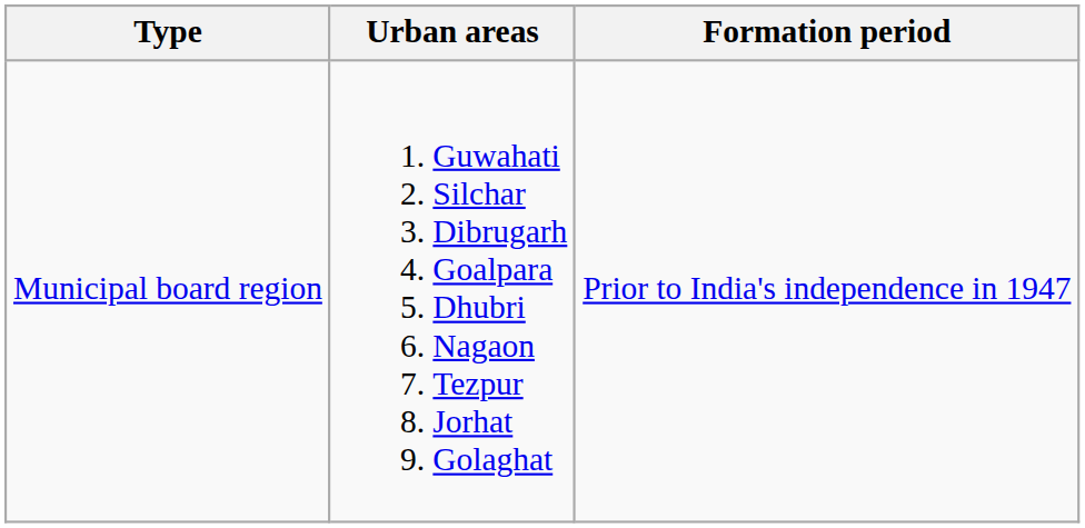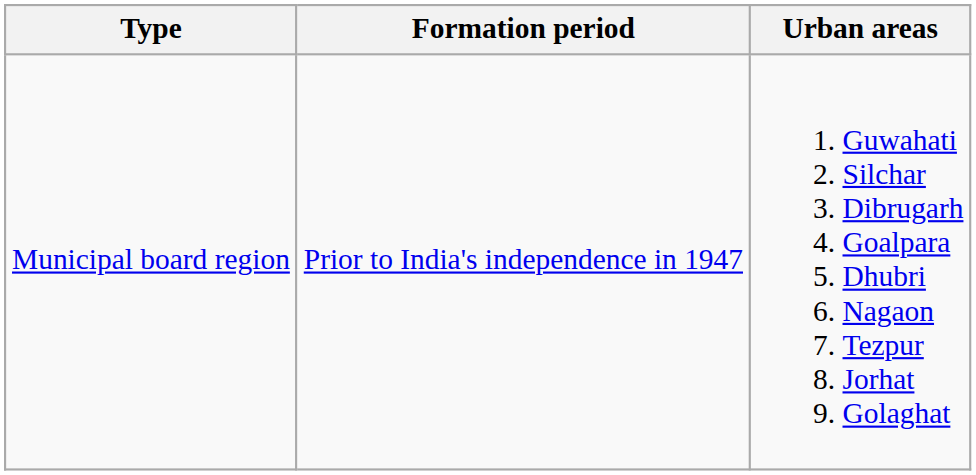columns swapped: Formation period <-> Urban areas
